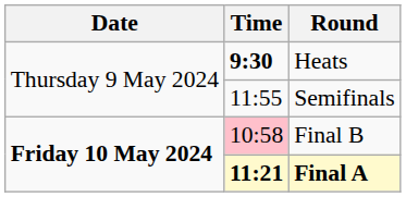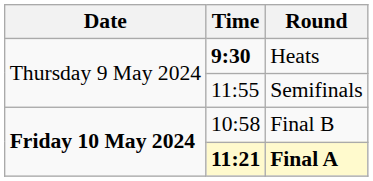Final B | Time: pink background -> no background
